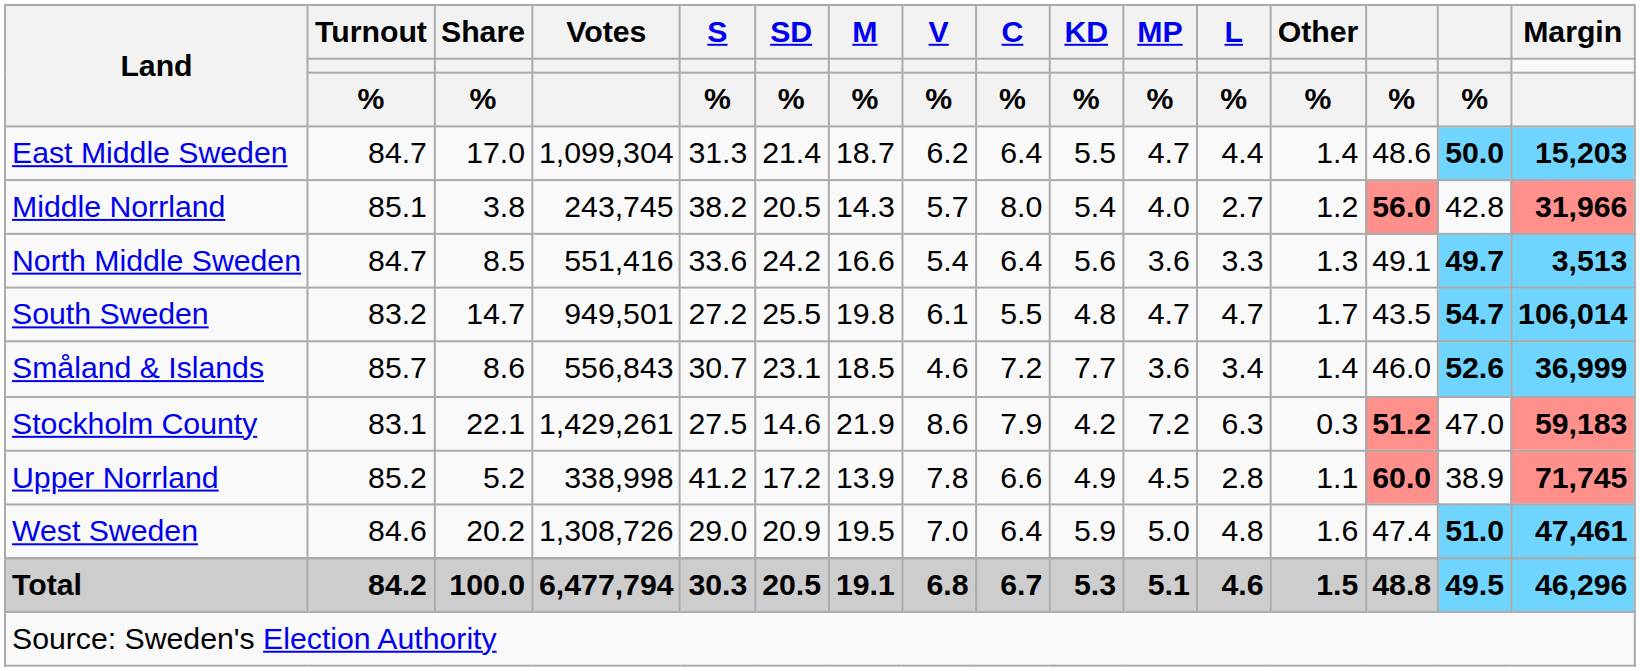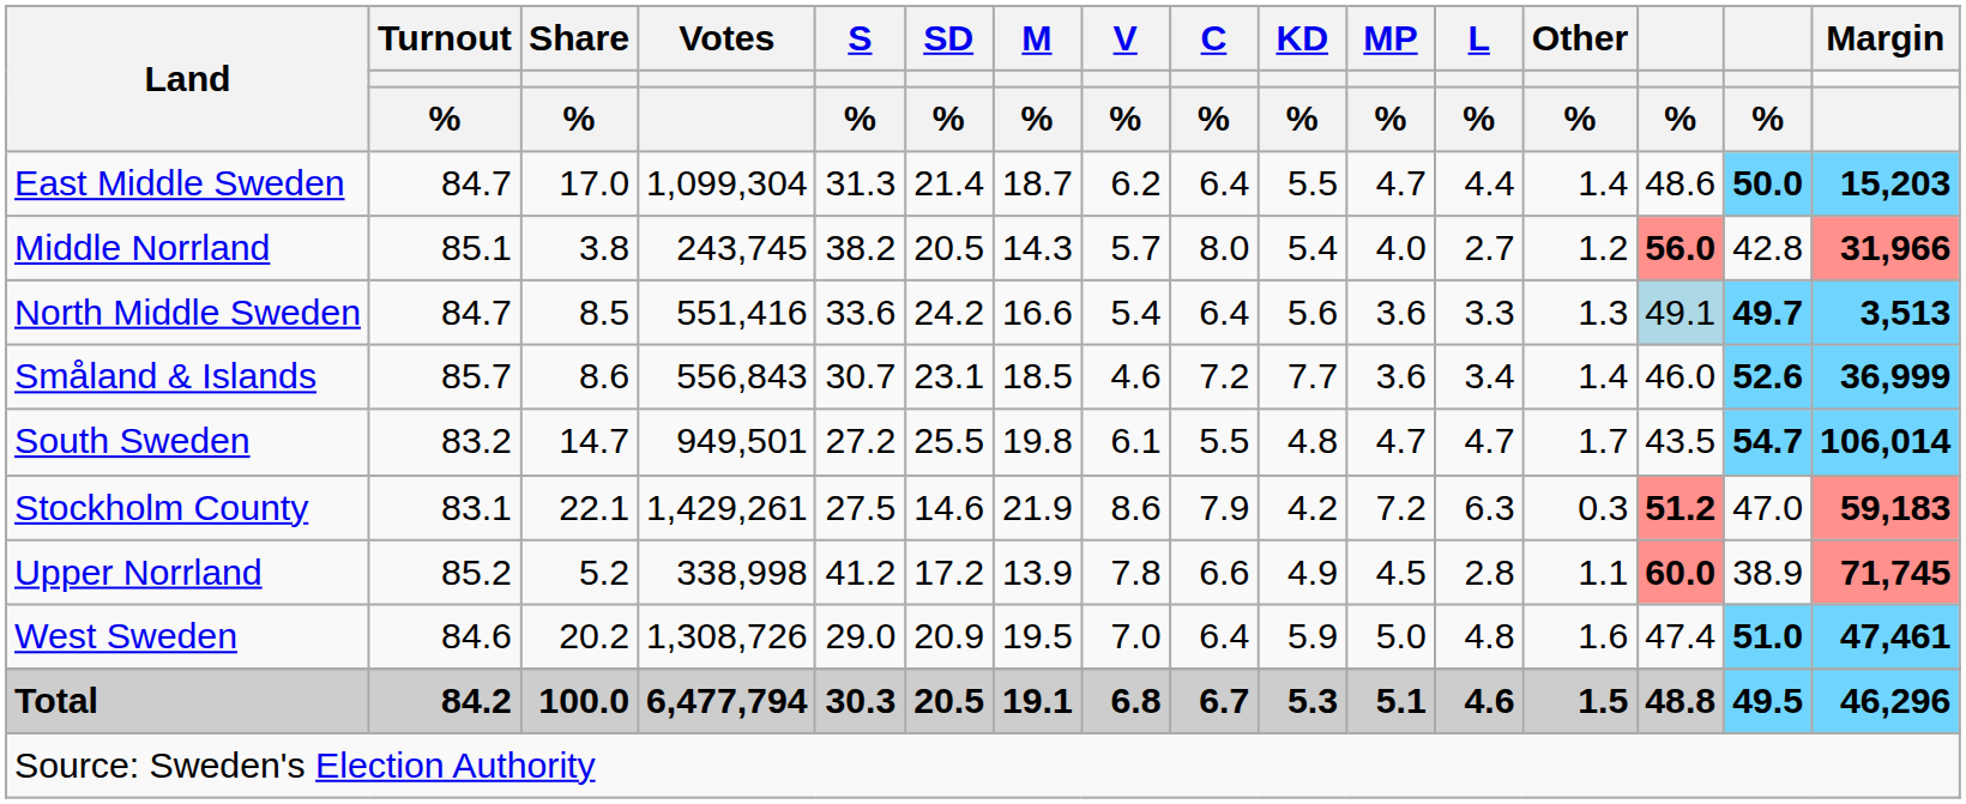North Middle Sweden | column 14: no background -> lightblue background
rows swapped: Småland & Islands <-> South Sweden
